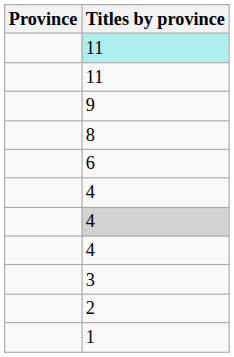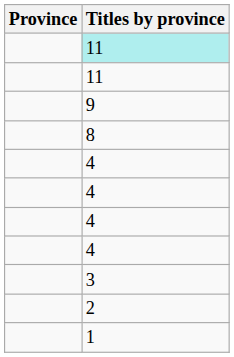row 6 | Titles by province: 6 -> 4
row 8 | Titles by province: lightgrey background -> no background
